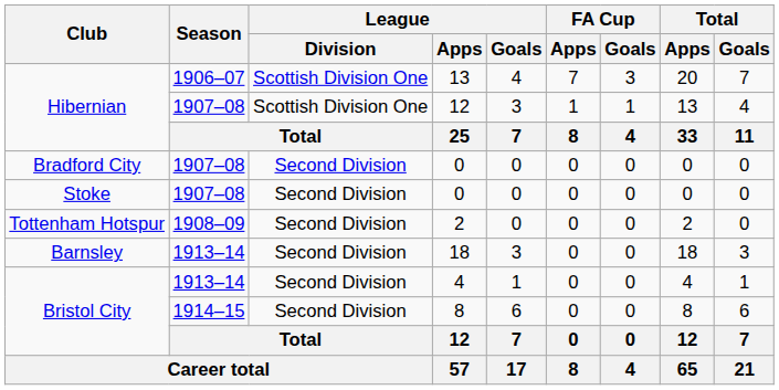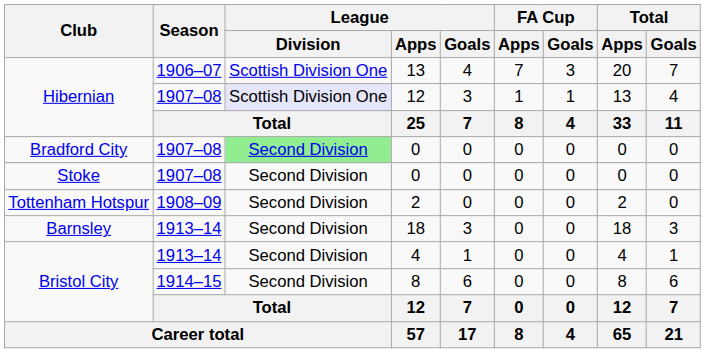Hibernian / 12 | League / Division: no background -> lavender background
Bradford City / 0 | League / Division: no background -> lightgreen background
